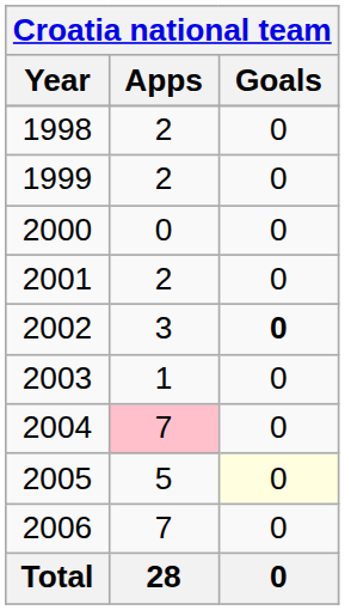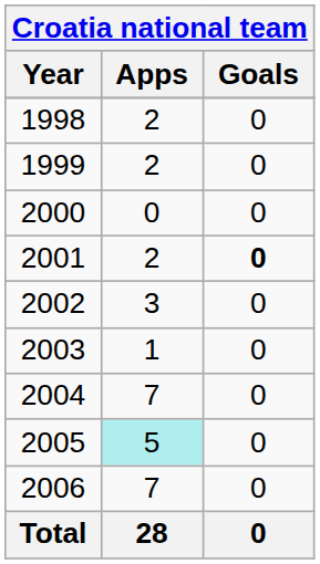2001 | Goals: normal -> bold
2002 | Goals: bold -> normal
2004 | Apps: pink background -> no background
2005 | Apps: no background -> paleturquoise background
2005 | Goals: lightyellow background -> no background
